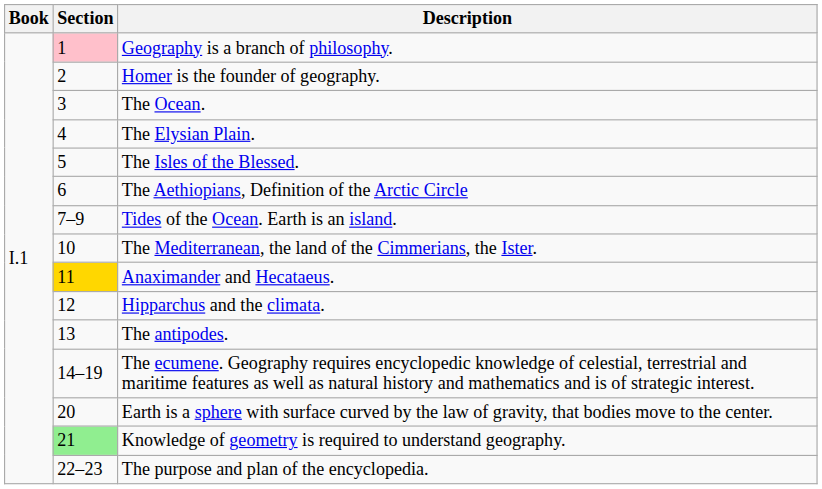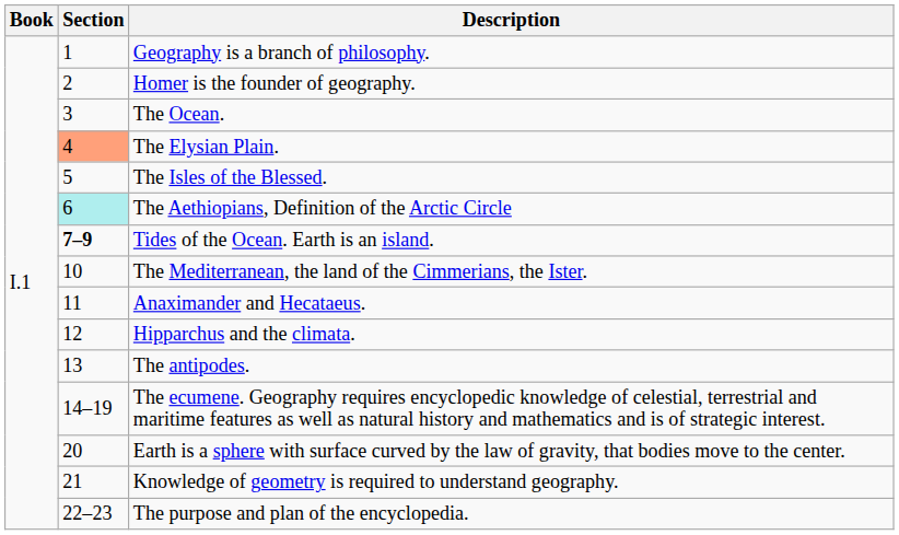Geography is a branch of philosophy. | Section: pink background -> no background
The Elysian Plain. | Section: no background -> lightsalmon background
The Aethiopians, Definition of the Arctic Circle | Section: no background -> paleturquoise background
Tides of the Ocean. Earth is an island. | Section: normal -> bold
Anaximander and Hecataeus. | Section: gold background -> no background
Knowledge of geometry is required to understand geography. | Section: lightgreen background -> no background
